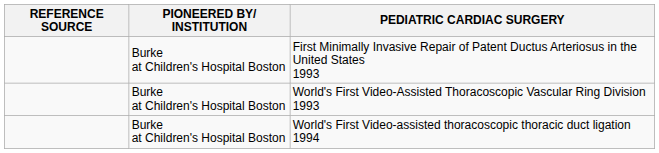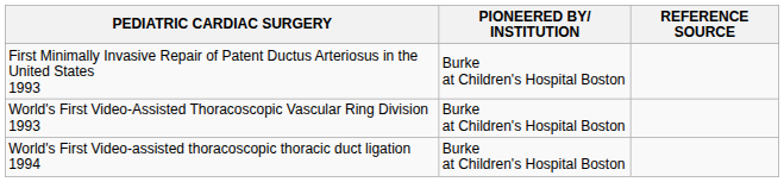columns swapped: PEDIATRIC CARDIAC SURGERY <-> REFERENCE SOURCE
